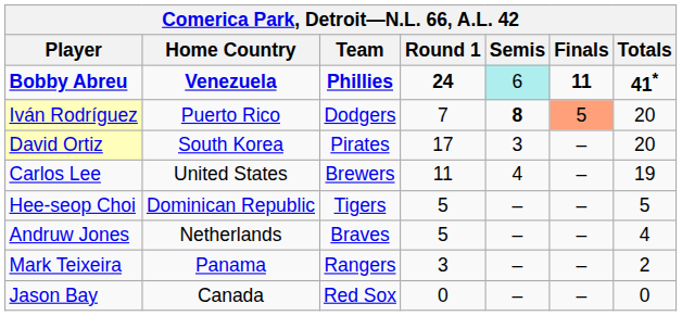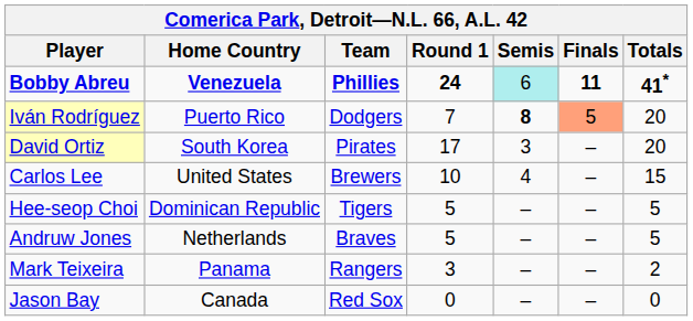Carlos Lee | Round 1: 11 -> 10
Carlos Lee | Totals: 19 -> 15
Andruw Jones | Totals: 4 -> 5
